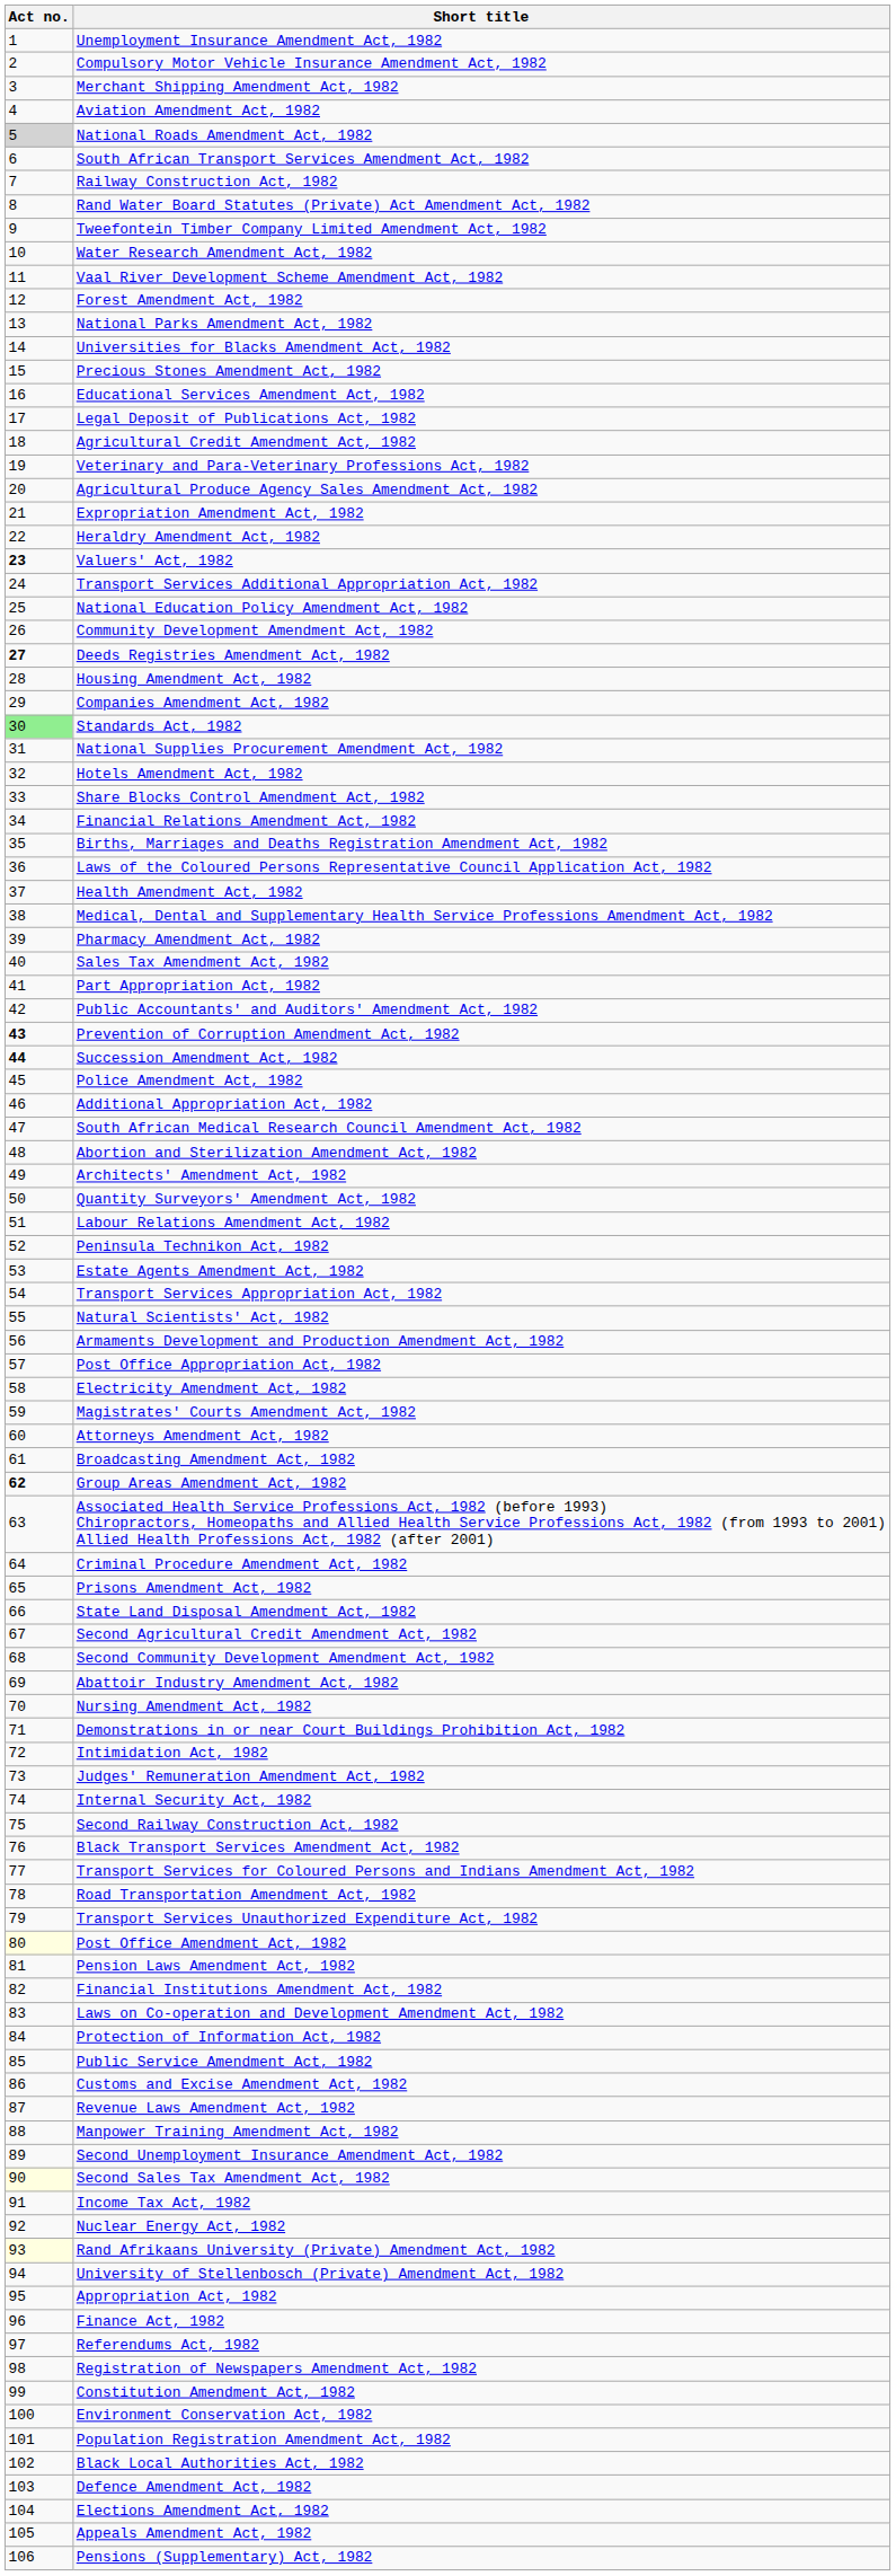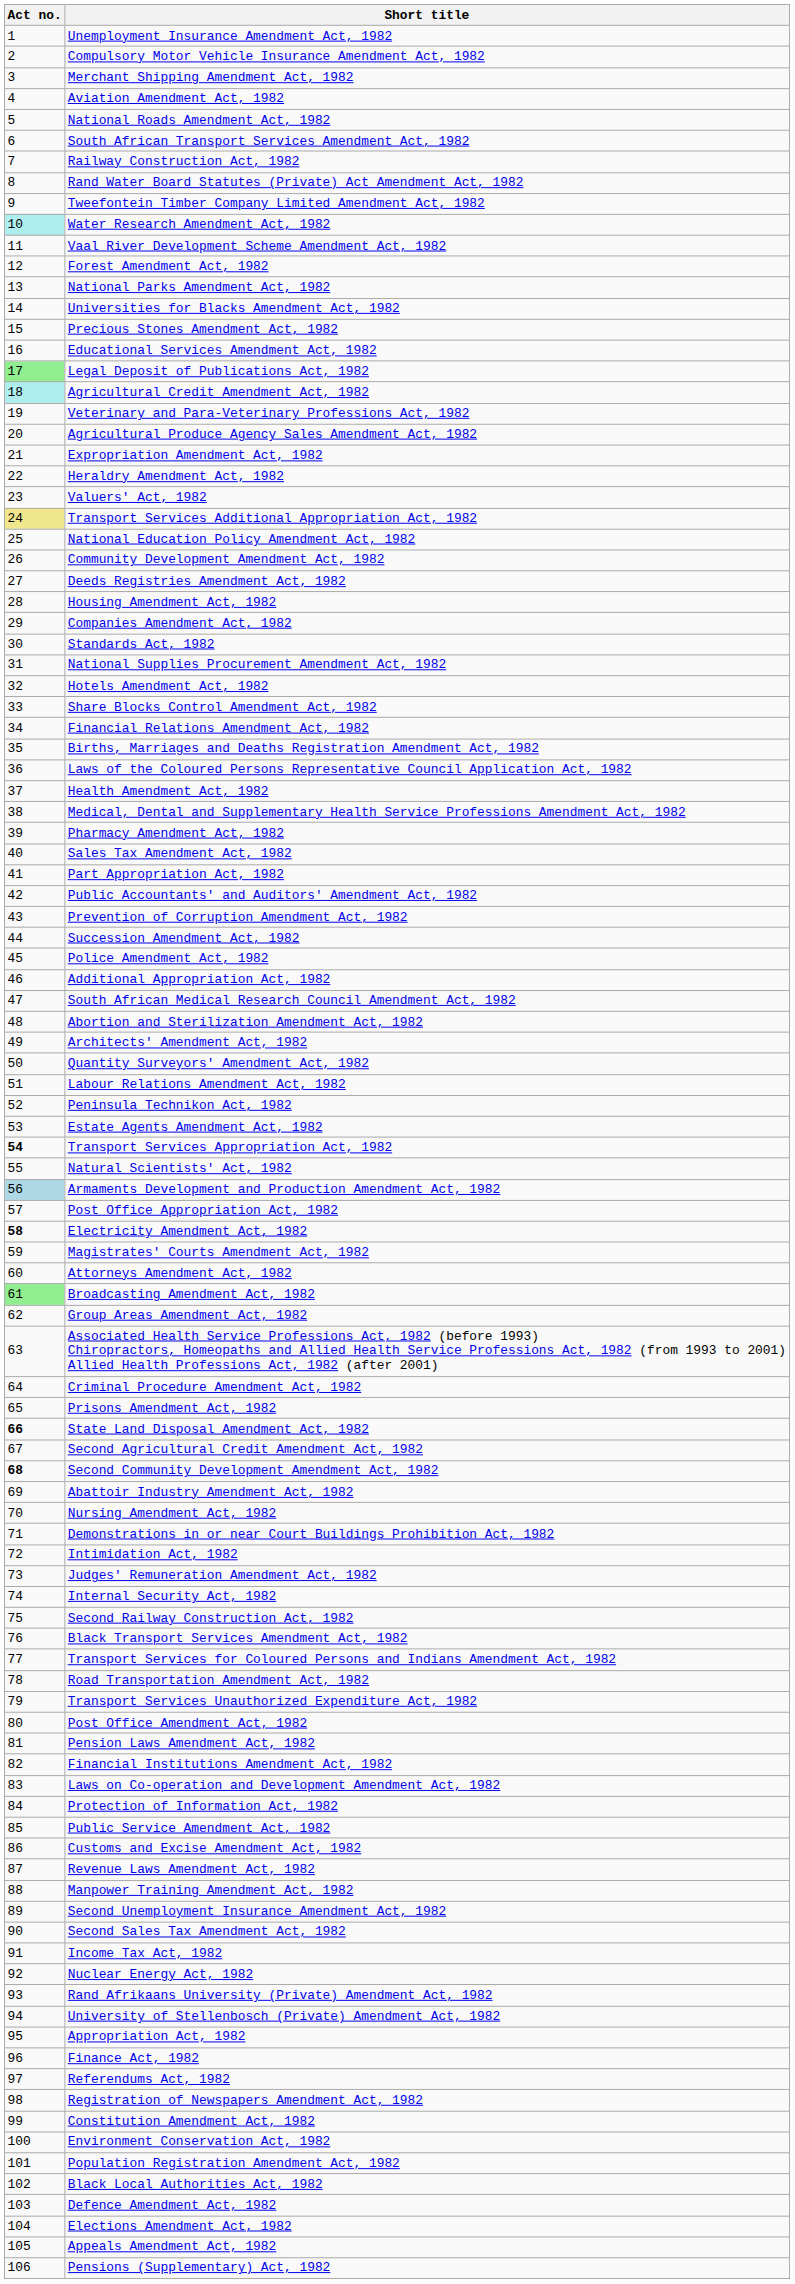National Roads Amendment Act, 1982 | Act no.: lightgrey background -> no background
Water Research Amendment Act, 1982 | Act no.: no background -> paleturquoise background
Legal Deposit of Publications Act, 1982 | Act no.: no background -> lightgreen background
Agricultural Credit Amendment Act, 1982 | Act no.: no background -> paleturquoise background
Valuers' Act, 1982 | Act no.: bold -> normal
Transport Services Additional Appropriation Act, 1982 | Act no.: no background -> khaki background
Deeds Registries Amendment Act, 1982 | Act no.: bold -> normal
Standards Act, 1982 | Act no.: lightgreen background -> no background
Prevention of Corruption Amendment Act, 1982 | Act no.: bold -> normal
Succession Amendment Act, 1982 | Act no.: bold -> normal
Transport Services Appropriation Act, 1982 | Act no.: normal -> bold
Armaments Development and Production Amendment Act, 1982 | Act no.: no background -> lightblue background
Electricity Amendment Act, 1982 | Act no.: normal -> bold
Broadcasting Amendment Act, 1982 | Act no.: no background -> lightgreen background
Group Areas Amendment Act, 1982 | Act no.: bold -> normal
State Land Disposal Amendment Act, 1982 | Act no.: normal -> bold
Second Community Development Amendment Act, 1982 | Act no.: normal -> bold
Post Office Amendment Act, 1982 | Act no.: lightyellow background -> no background
Second Sales Tax Amendment Act, 1982 | Act no.: lightyellow background -> no background
Rand Afrikaans University (Private) Amendment Act, 1982 | Act no.: lightyellow background -> no background
